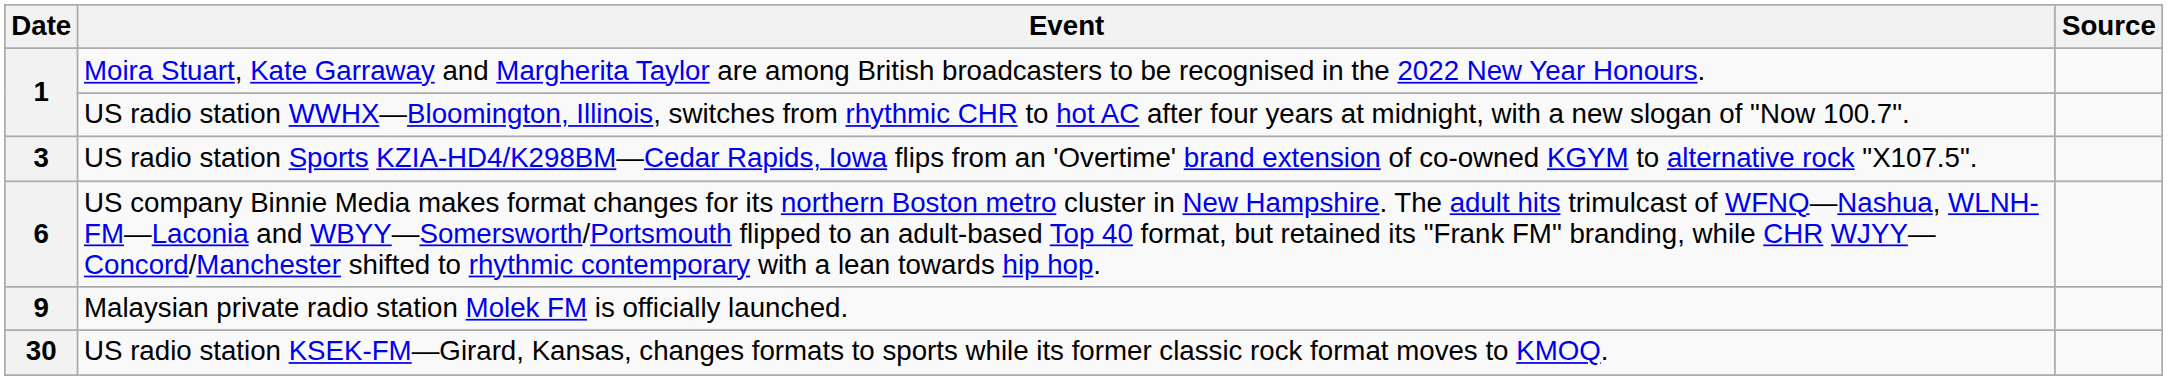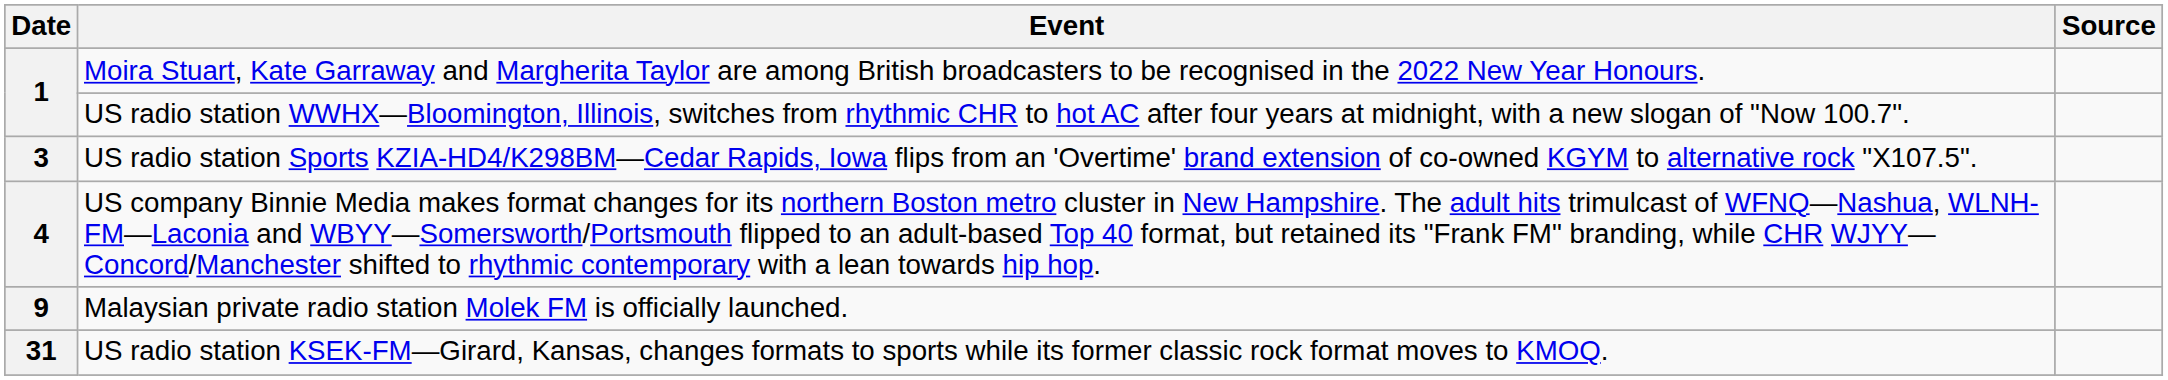row 5 | Date: 6 -> 4
row 7 | Date: 30 -> 31
